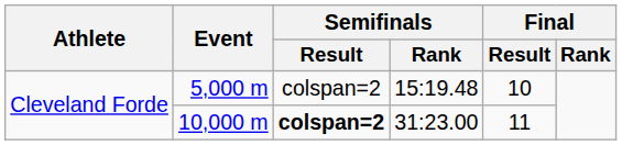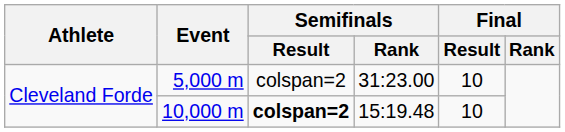5,000 m | Semifinals / Rank: 15:19.48 -> 31:23.00
10,000 m | Semifinals / Rank: 31:23.00 -> 15:19.48
10,000 m | Final / Result: 11 -> 10
